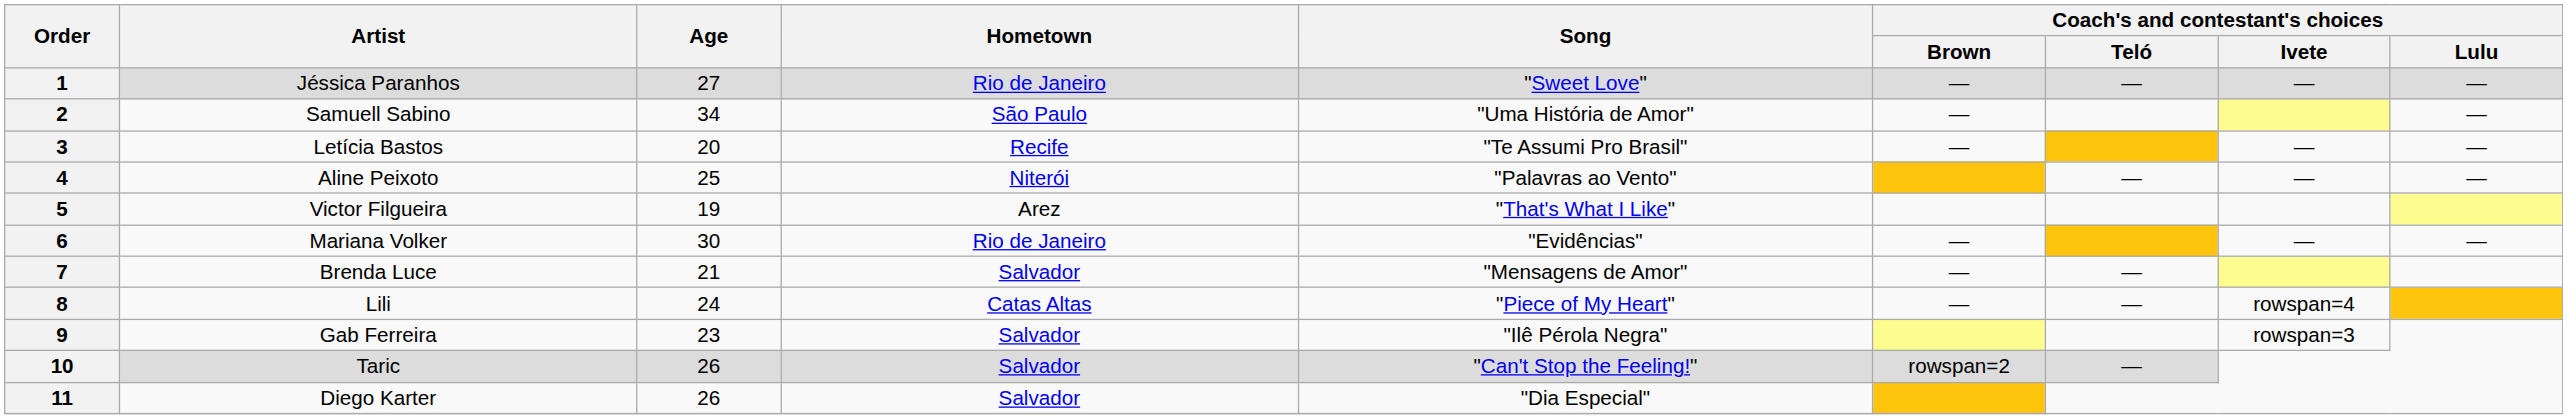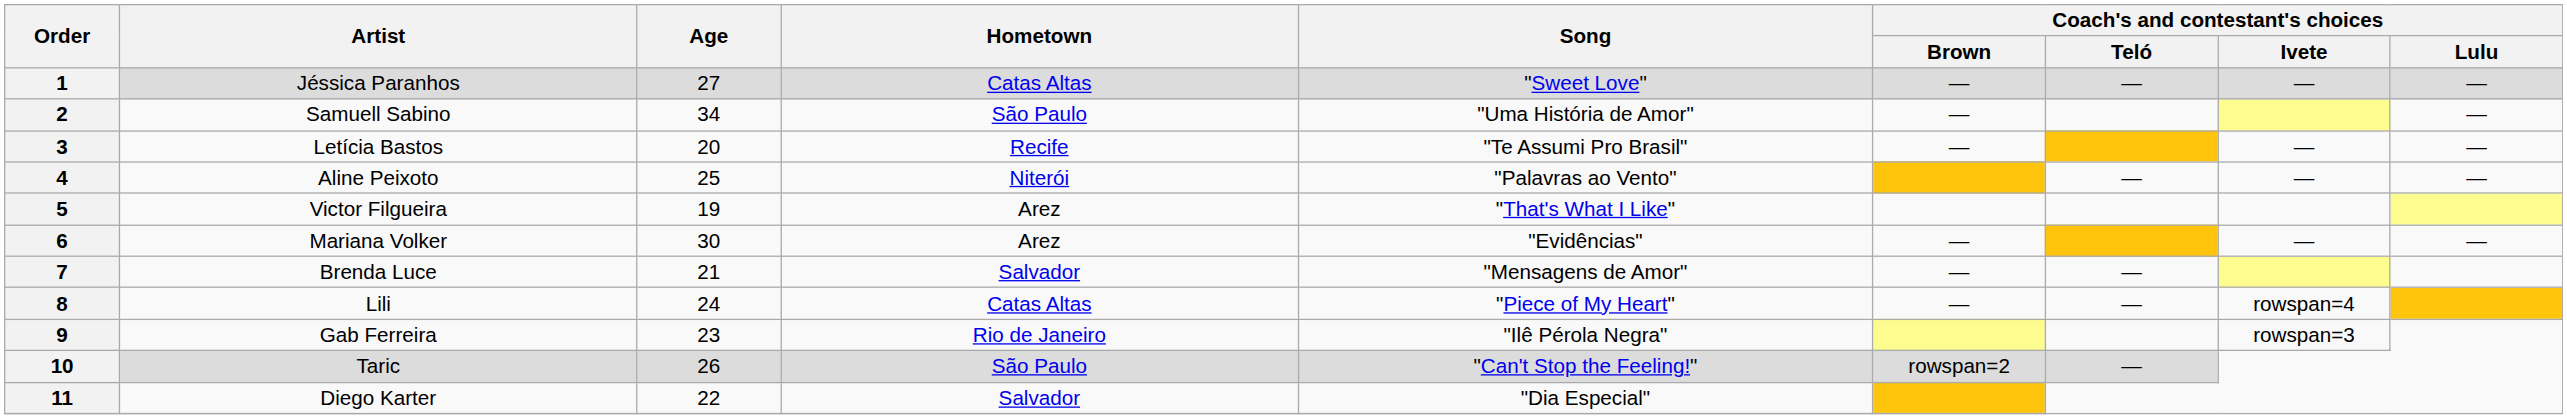1 | Hometown: Rio de Janeiro -> Catas Altas
6 | Hometown: Rio de Janeiro -> Arez
9 | Hometown: Salvador -> Rio de Janeiro
10 | Hometown: Salvador -> São Paulo
11 | Age: 26 -> 22
